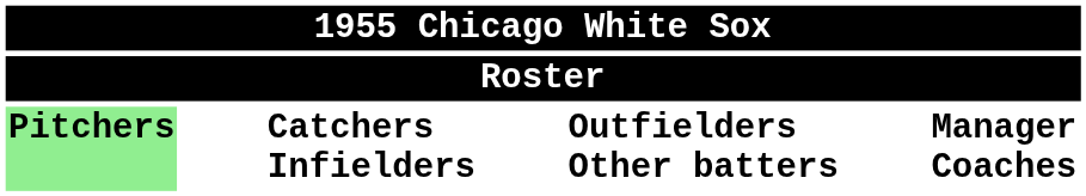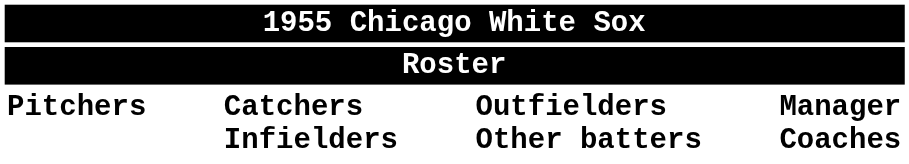Pitchers | column 1: lightgreen background -> no background
